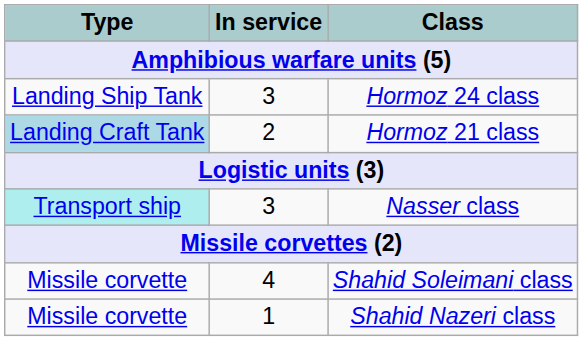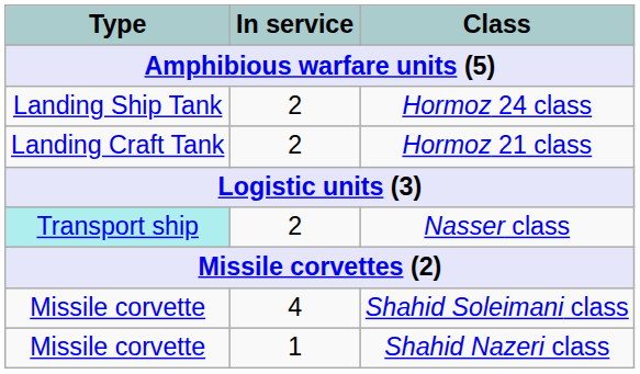Hormoz 24 class | In service: 3 -> 2
Hormoz 21 class | Type: lightblue background -> no background
Nasser class | In service: 3 -> 2
